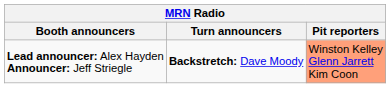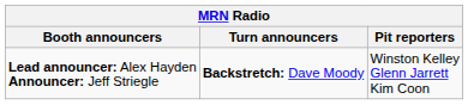Lead announcer: Alex Hayden Announcer: Jeff Striegle | Pit reporters: lightsalmon background -> no background
